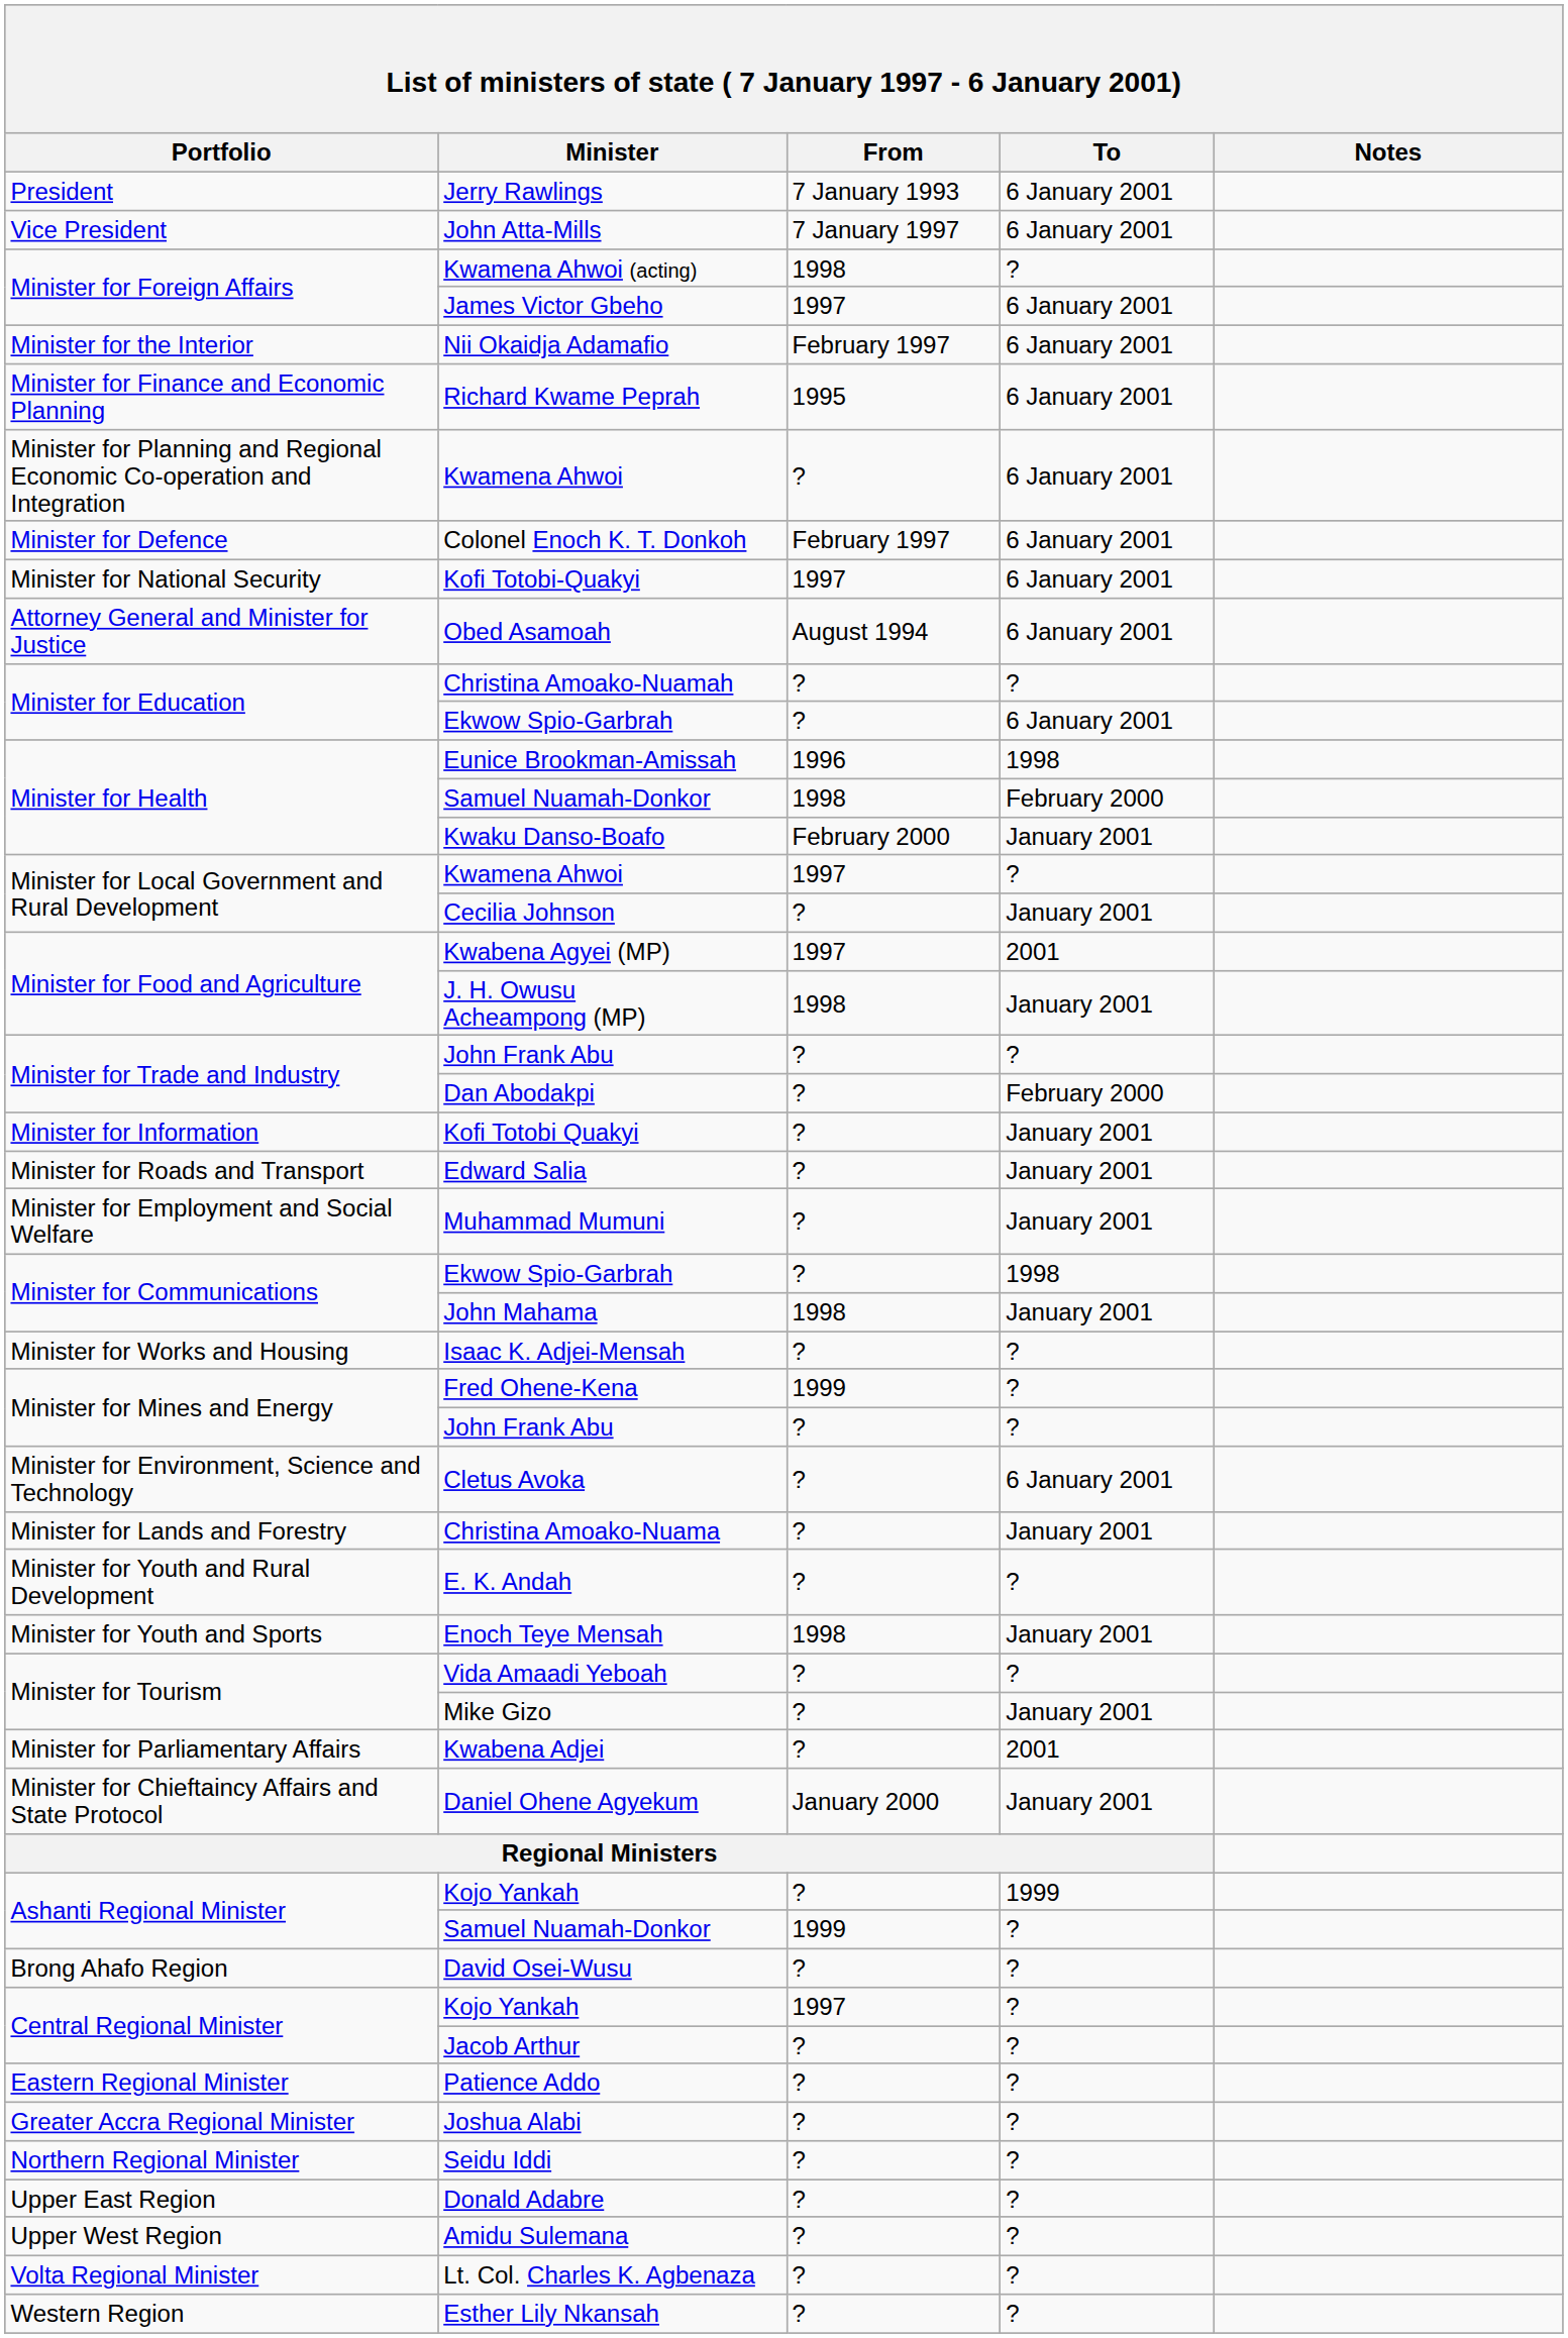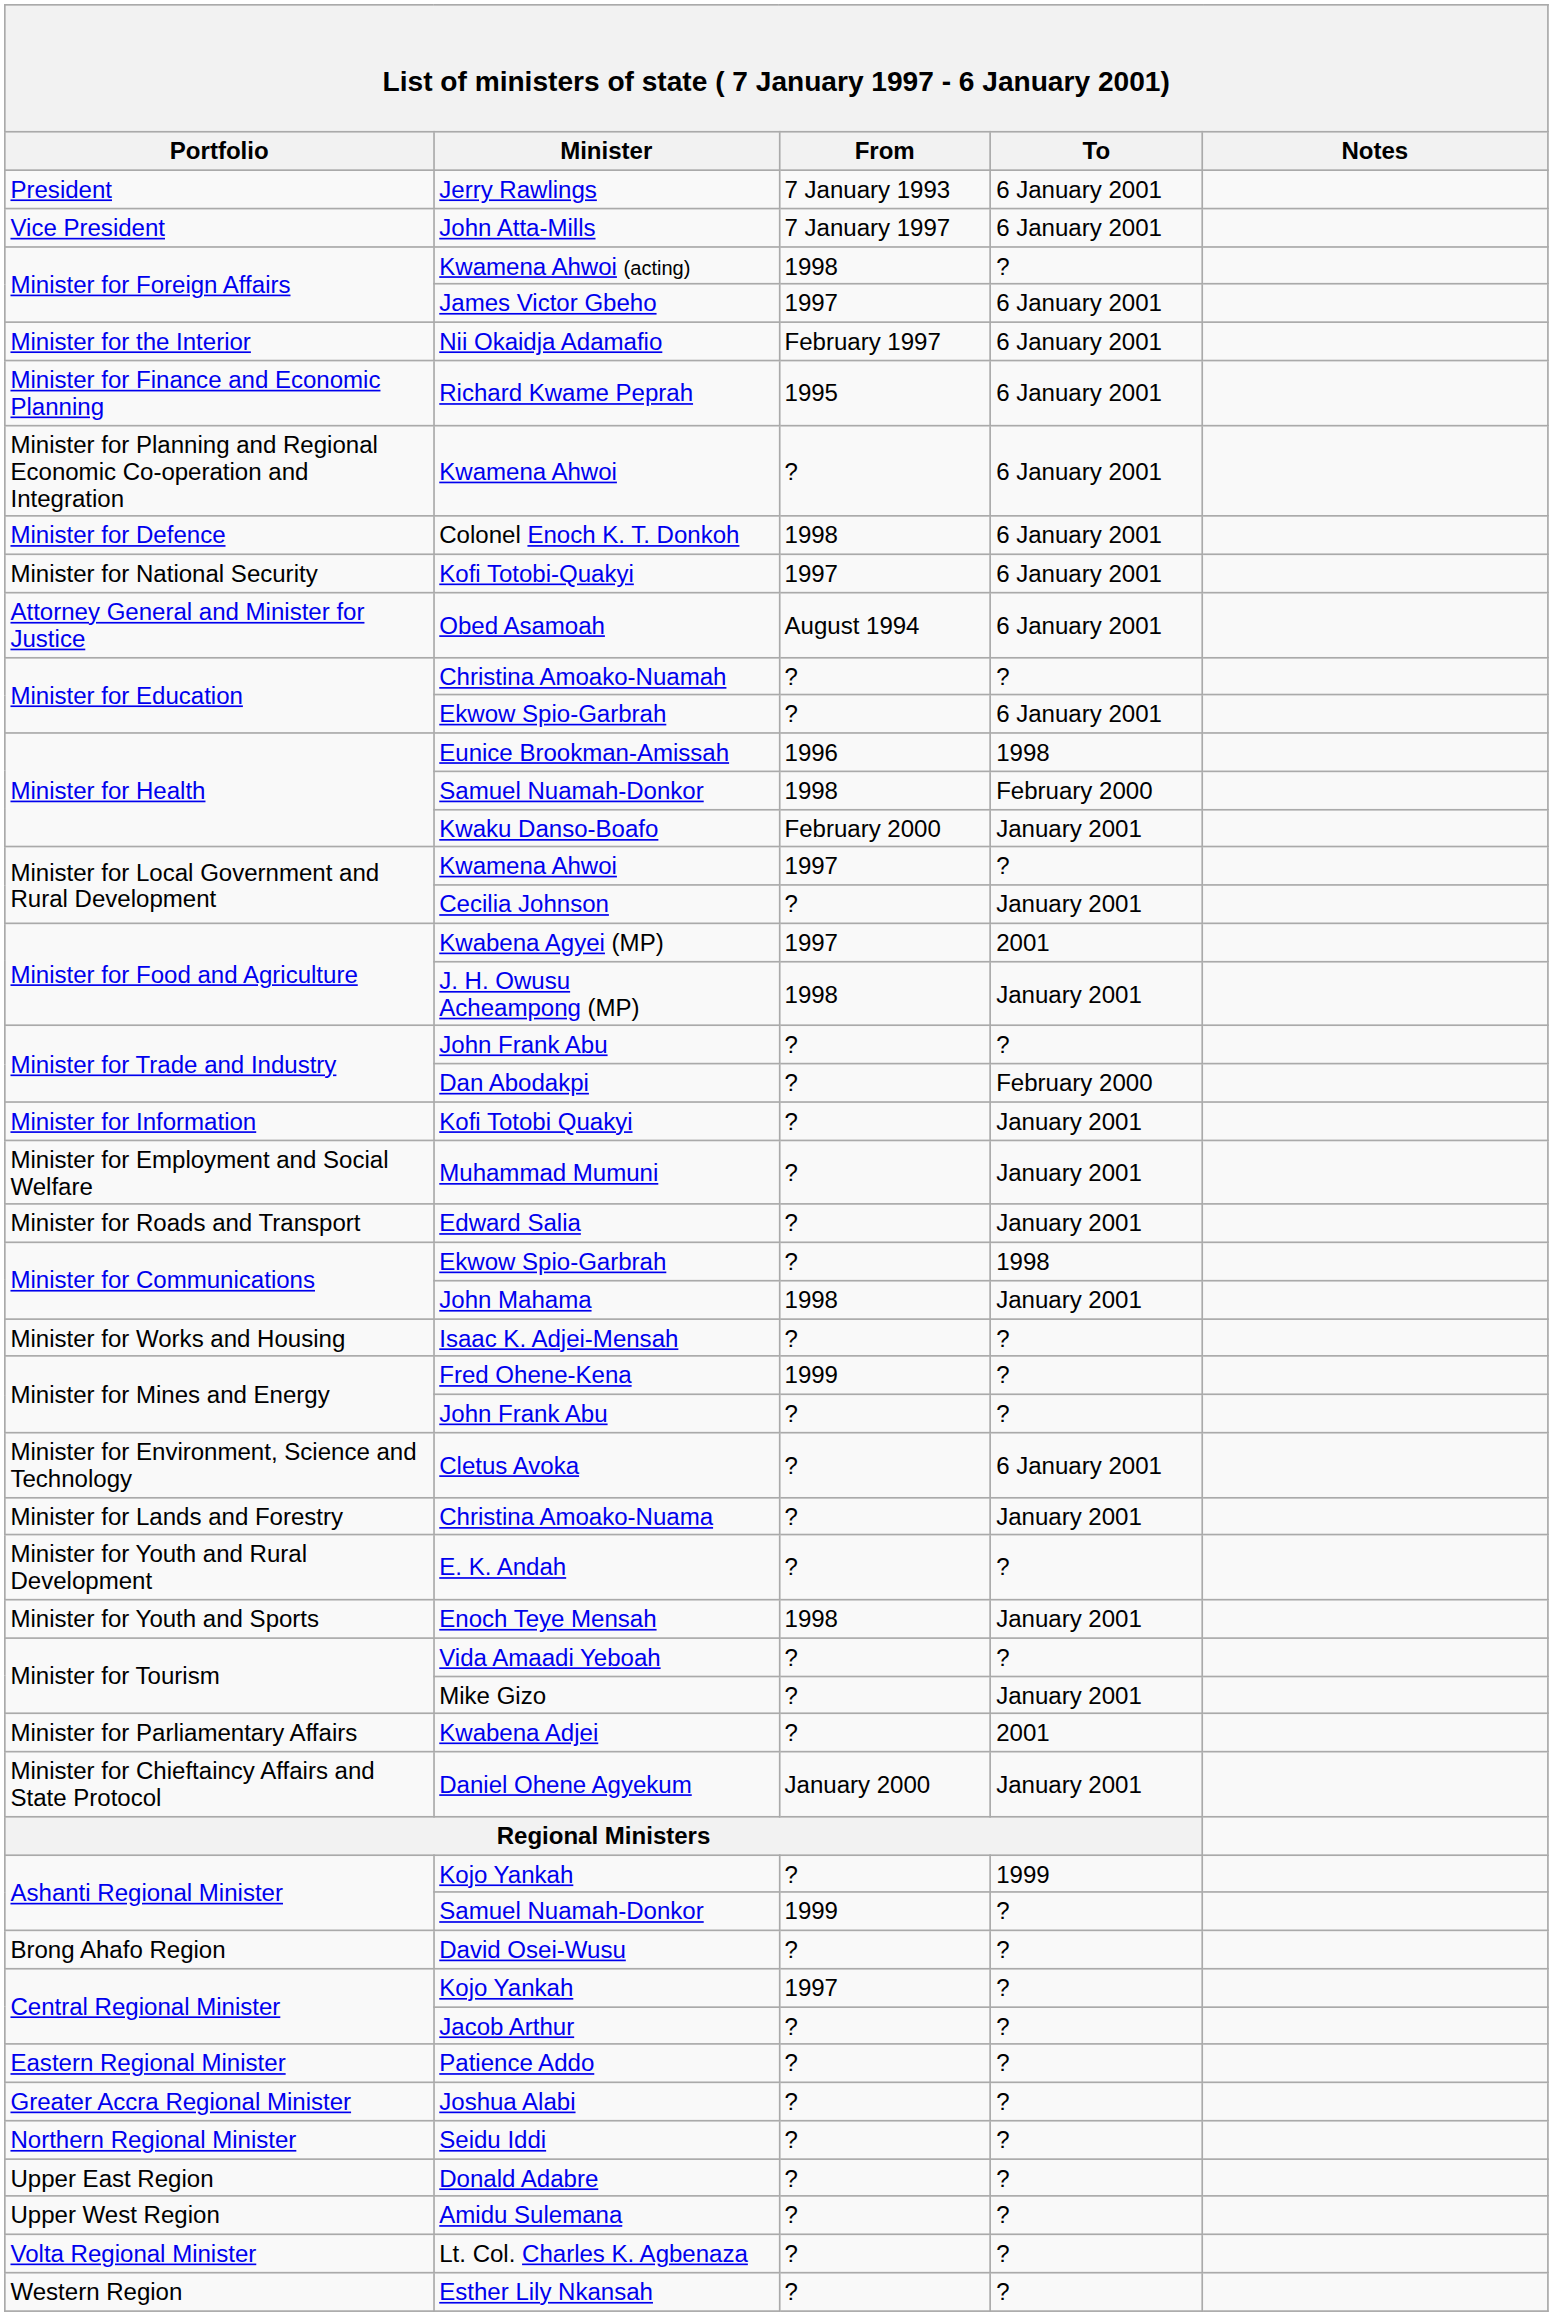Colonel Enoch K. T. Donkoh | From: February 1997 -> 1998
rows swapped: Muhammad Mumuni <-> Edward Salia
